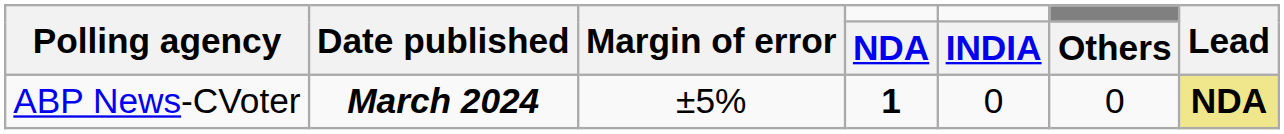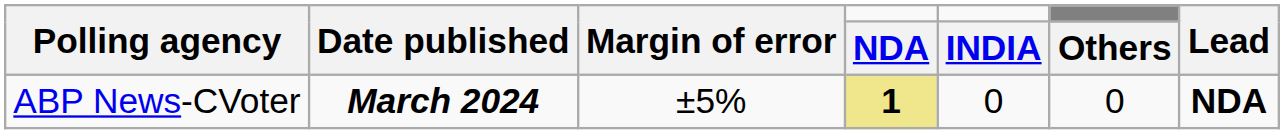ABP News-CVoter | NDA: no background -> khaki background
ABP News-CVoter | Lead: khaki background -> no background
